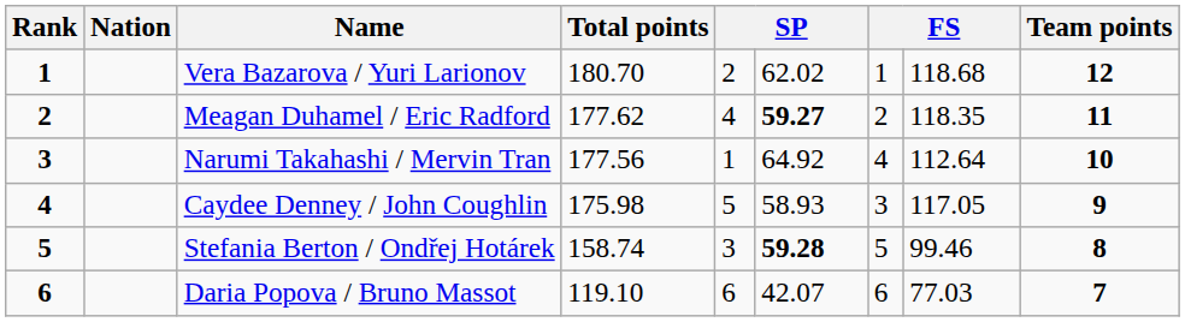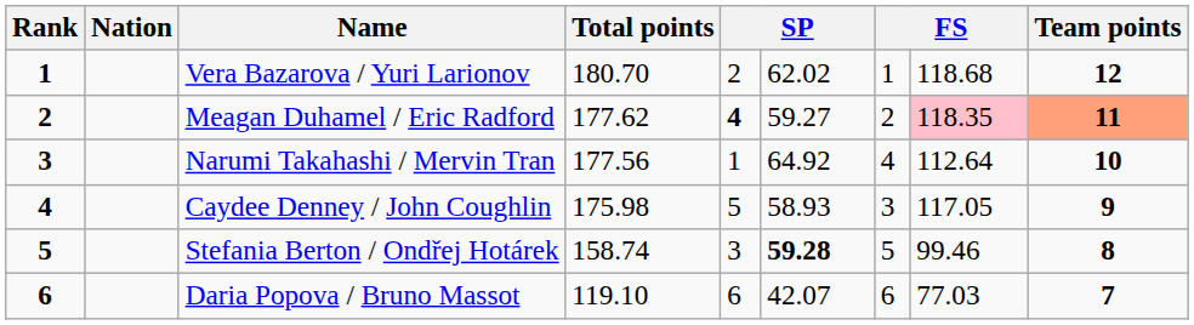Meagan Duhamel / Eric Radford | column 5: normal -> bold
Meagan Duhamel / Eric Radford | column 6: bold -> normal
Meagan Duhamel / Eric Radford | column 8: no background -> pink background
Meagan Duhamel / Eric Radford | Team points: no background -> lightsalmon background
